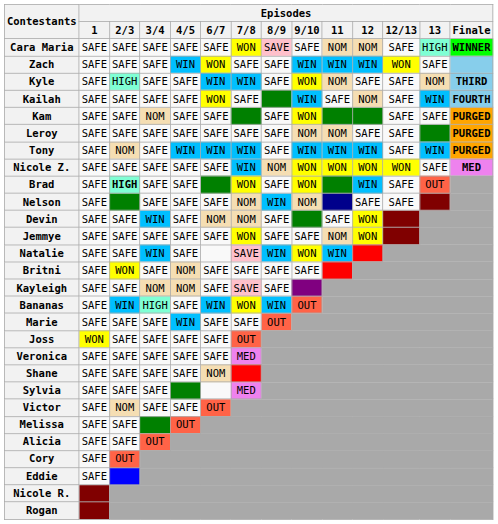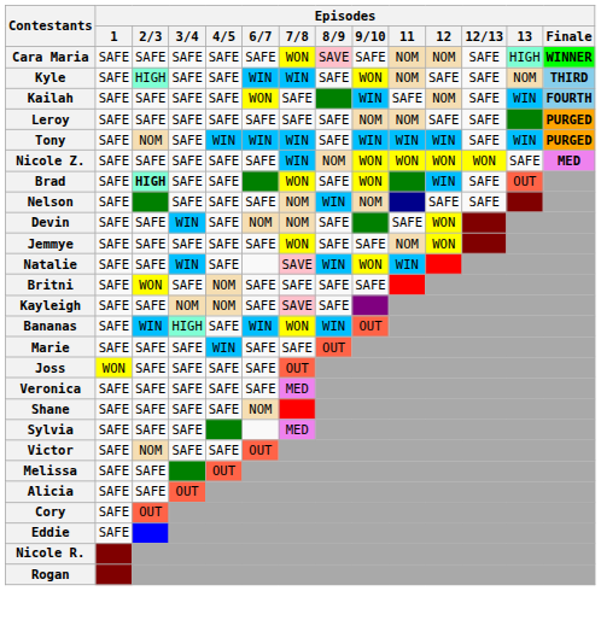- row: Zach | SAFE | SAFE | SAFE | WIN | WON | SAFE | SAFE | WIN | WIN | WIN | WON | SAFE
- row: Kam | SAFE | SAFE | NOM | SAFE | SAFE | SAFE | WON | SAFE | SAFE | PURGED
